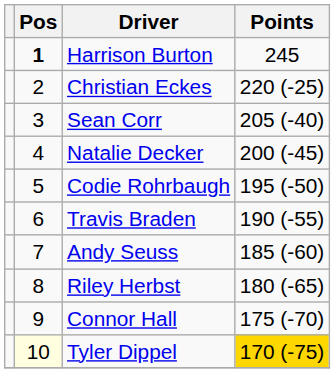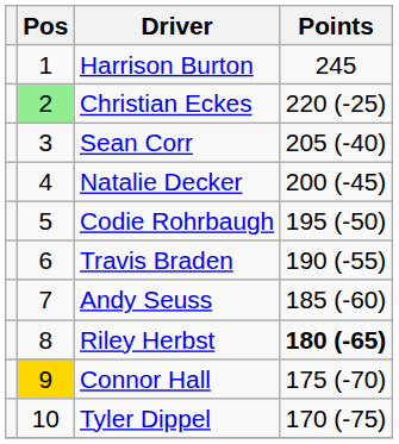Harrison Burton | Pos: bold -> normal
Christian Eckes | Pos: no background -> lightgreen background
Riley Herbst | Points: normal -> bold
Connor Hall | Pos: no background -> gold background
Tyler Dippel | Pos: lightyellow background -> no background
Tyler Dippel | Points: gold background -> no background
